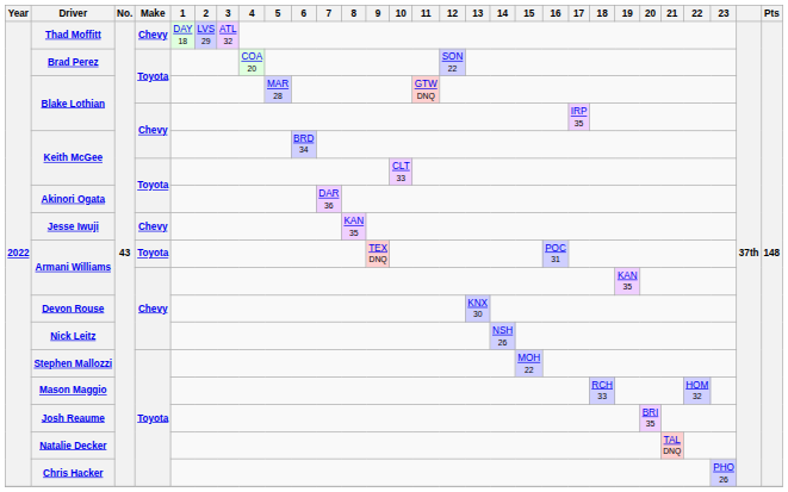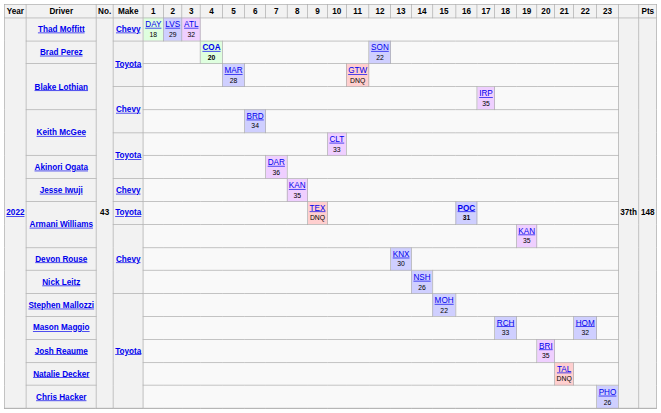Brad Perez | 4: normal -> bold
Armani Williams / Toyota | 16: normal -> bold
